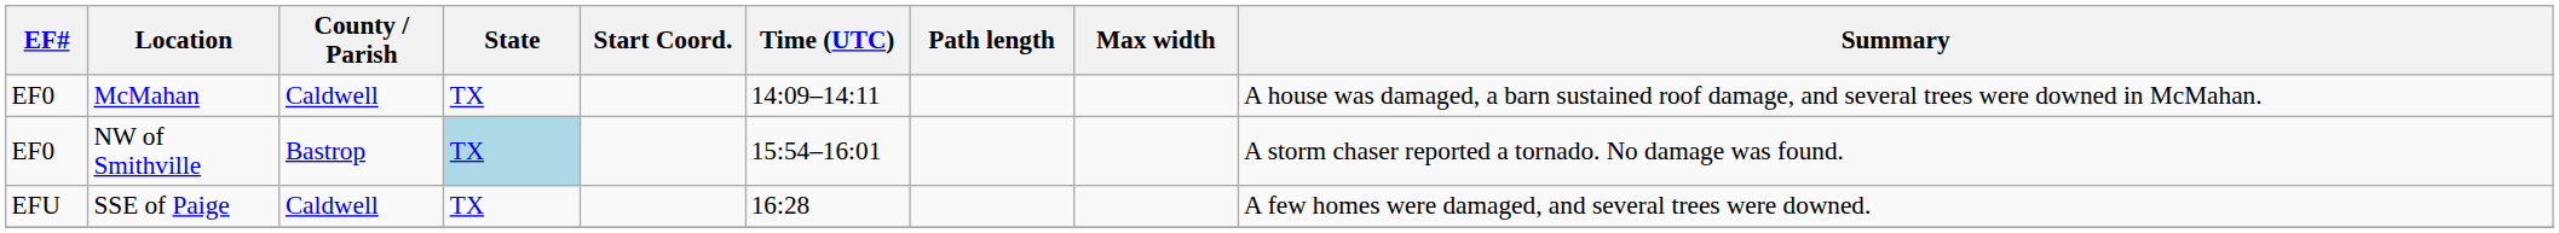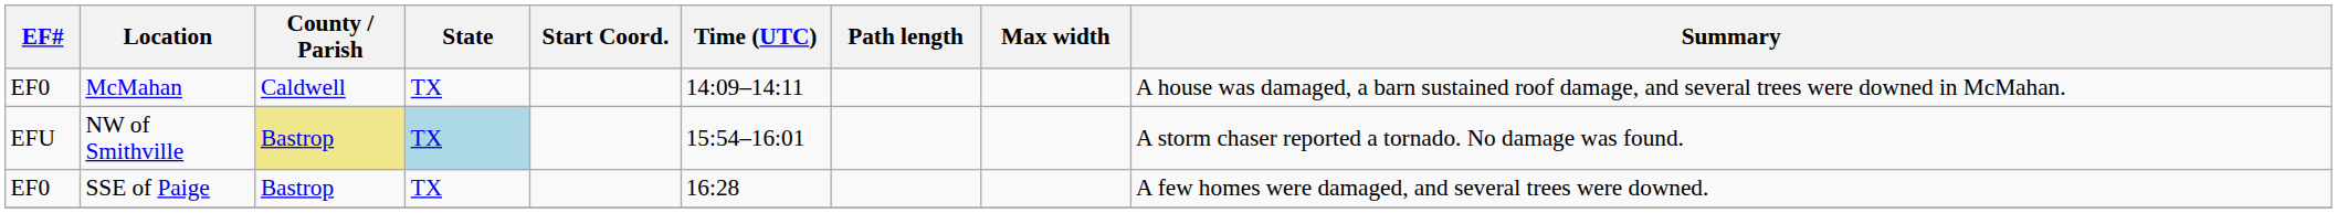NW of Smithville | EF#: EF0 -> EFU
NW of Smithville | County / Parish: no background -> khaki background
SSE of Paige | EF#: EFU -> EF0
SSE of Paige | County / Parish: Caldwell -> Bastrop
